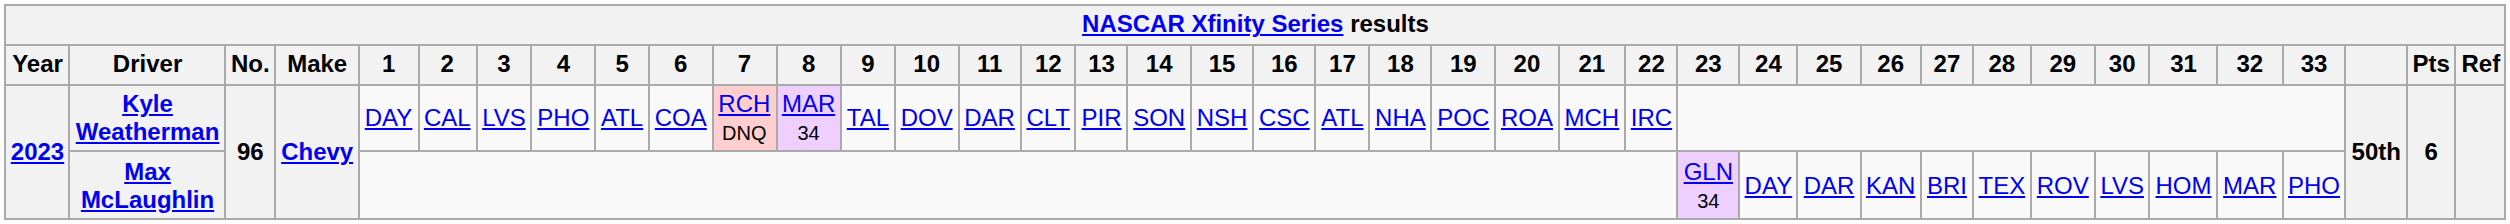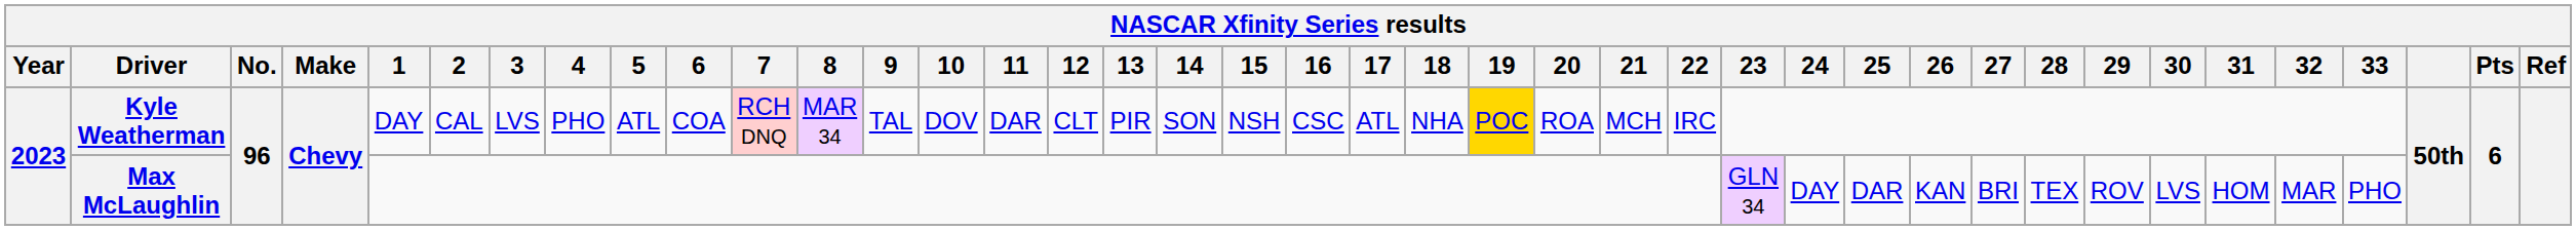Kyle Weatherman | 19: no background -> gold background
